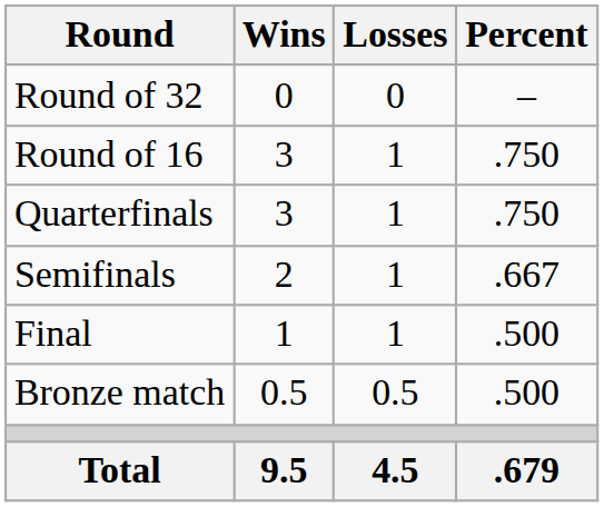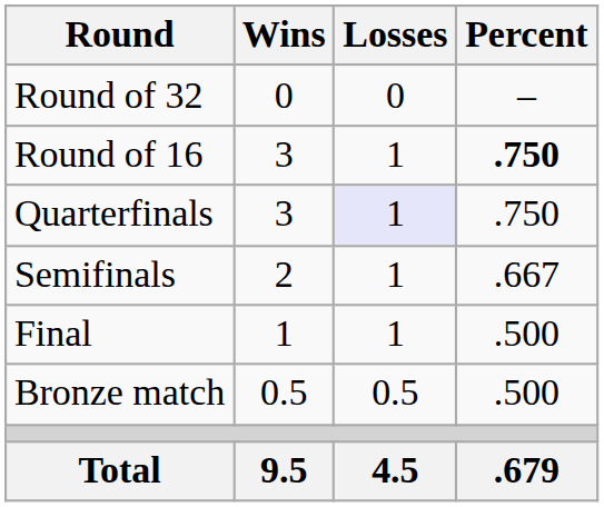Round of 16 | Percent: normal -> bold
Quarterfinals | Losses: no background -> lavender background
